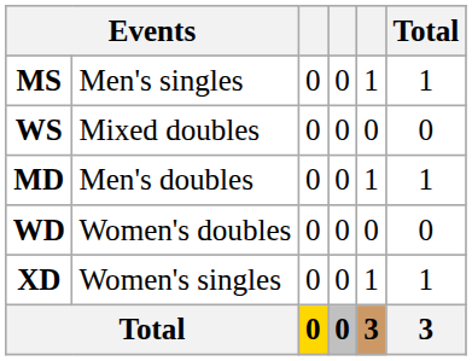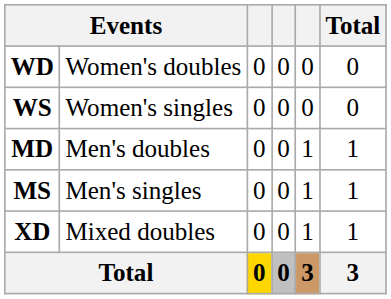rows swapped: MS <-> WD
WS | column 2: Mixed doubles -> Women's singles
XD | column 2: Women's singles -> Mixed doubles
